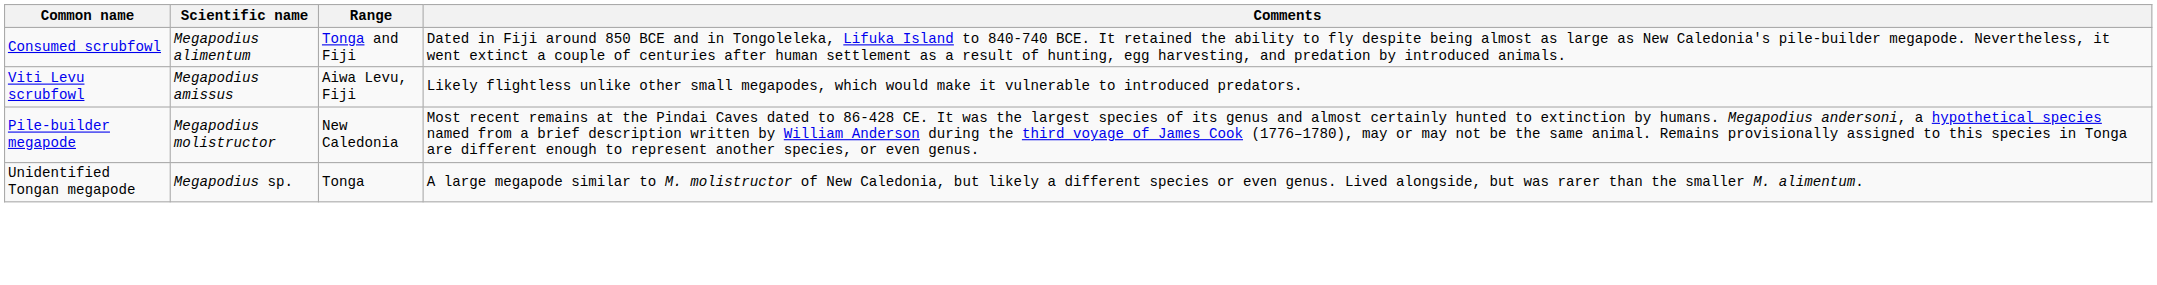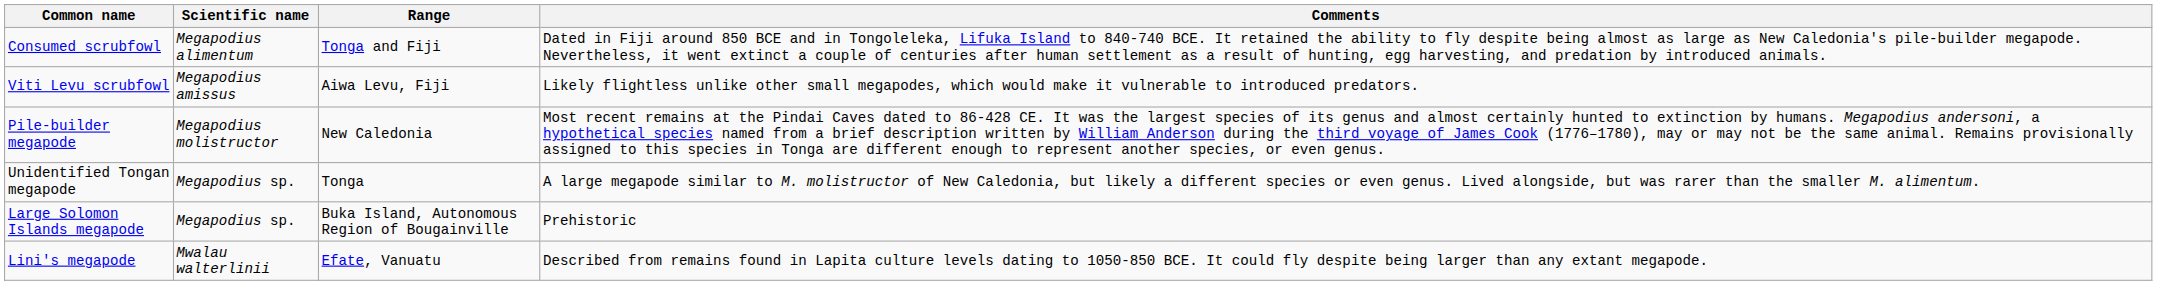+ row: Large Solomon Islands megapode | Megapodius sp. | Buka Island, Autonomous Region of Bougainville | Prehistoric
+ row: Lini's megapode | Mwalau walterlinii | Efate, Vanuatu | Described from remains found in Lapita culture levels dating to 1050-850 BCE. It could fly despite being larger than any extant megapode.
